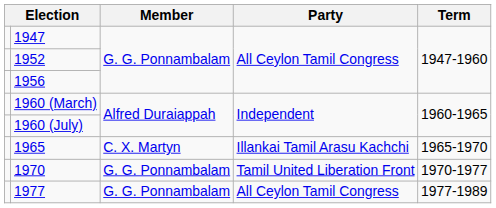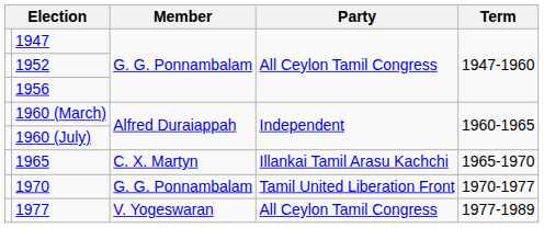1977 | Member: G. G. Ponnambalam -> V. Yogeswaran
